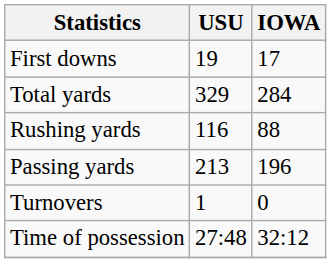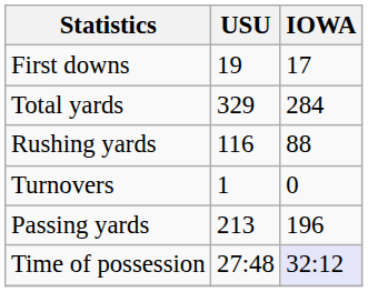rows swapped: Passing yards <-> Turnovers
Time of possession | IOWA: no background -> lavender background
